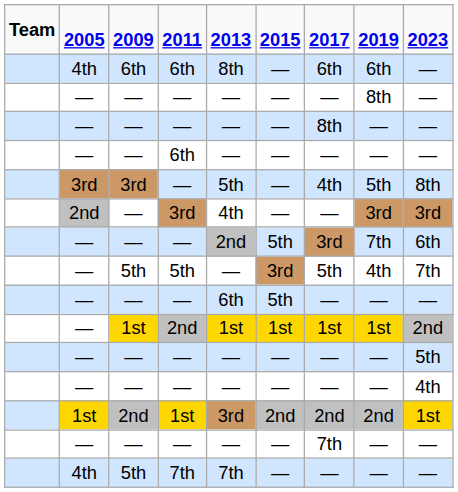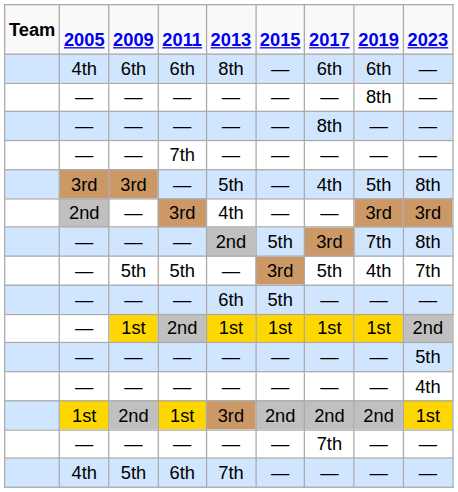row 5 | 2011: 6th -> 7th
row 8 | 2023: 6th -> 8th
row 16 | 2011: 7th -> 6th
